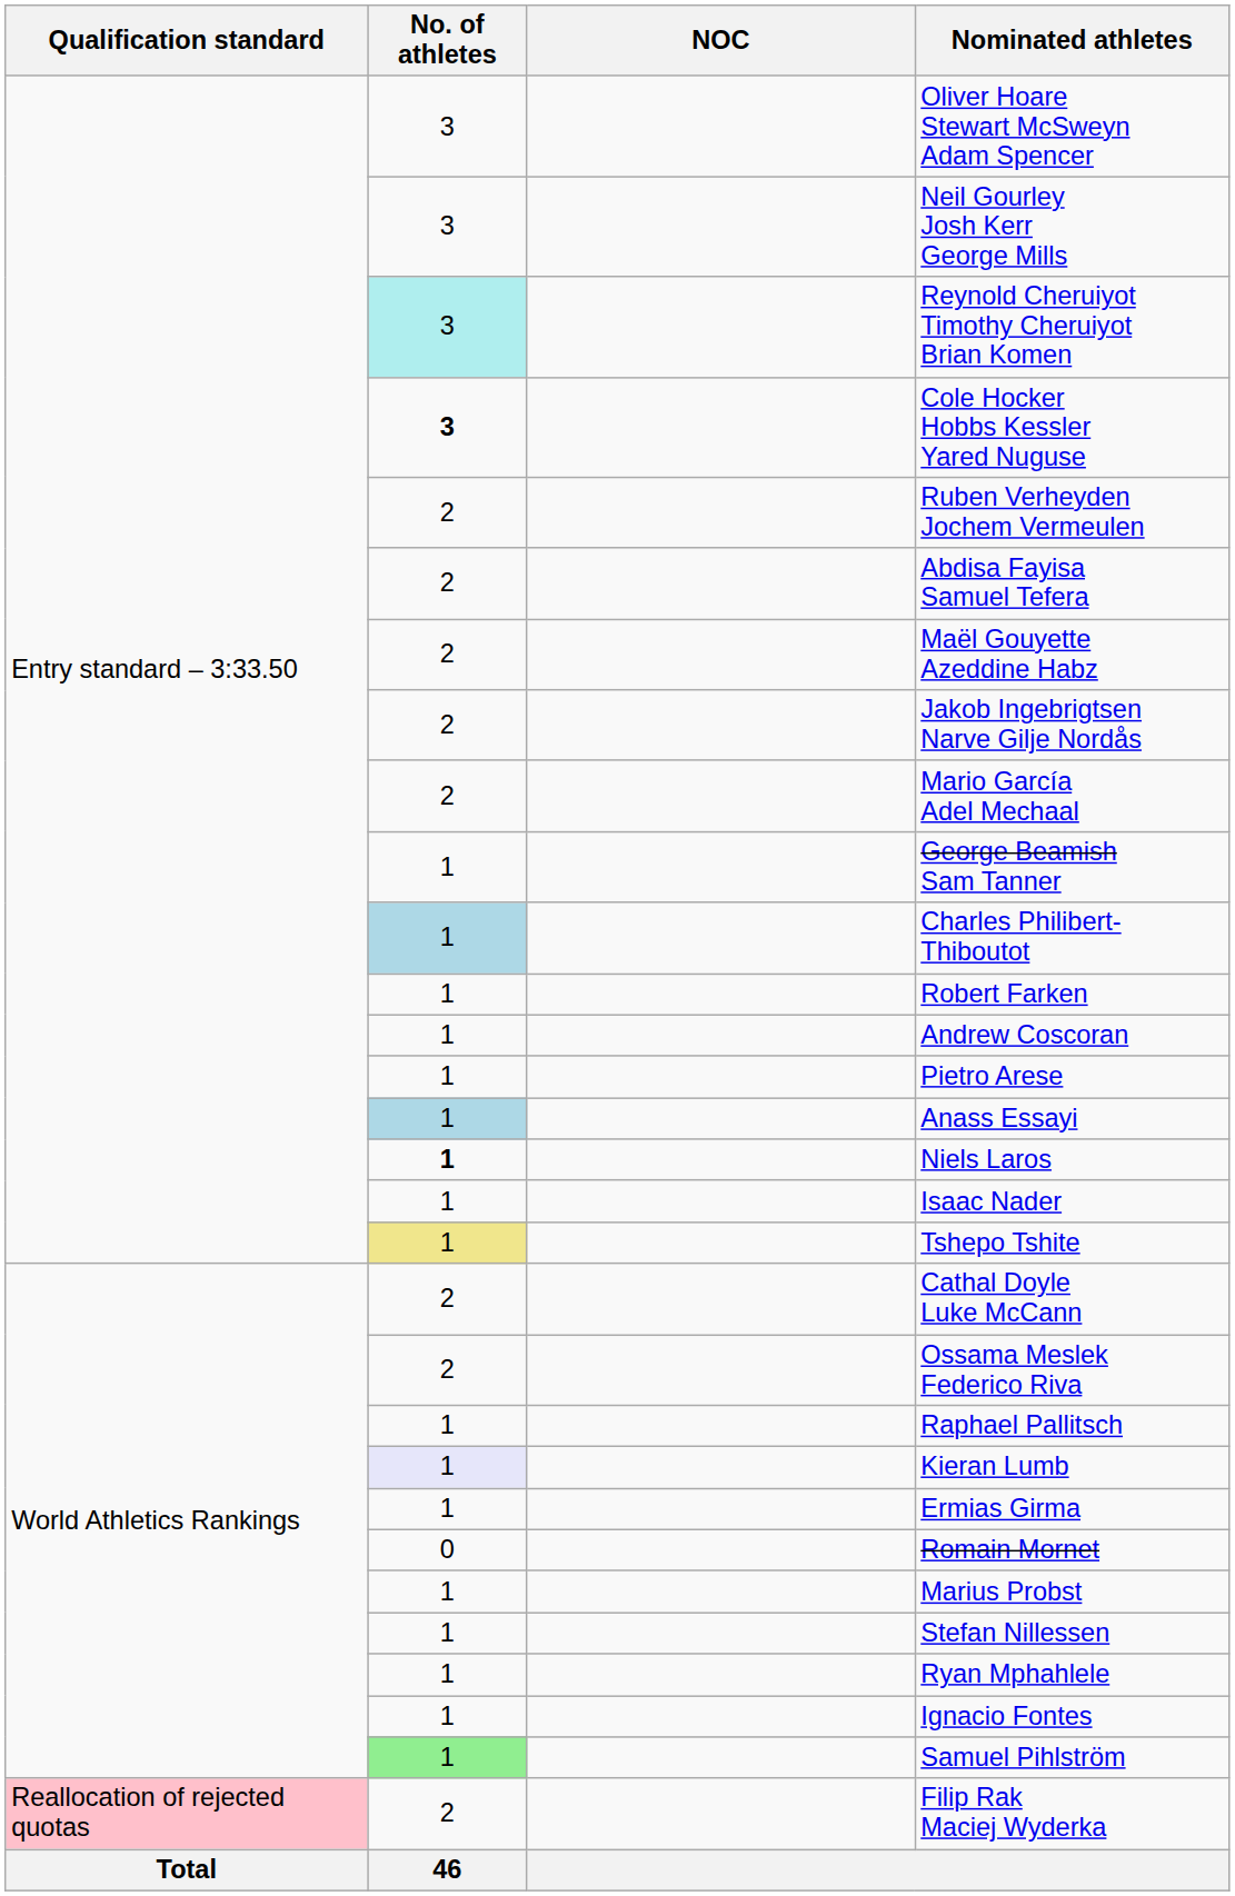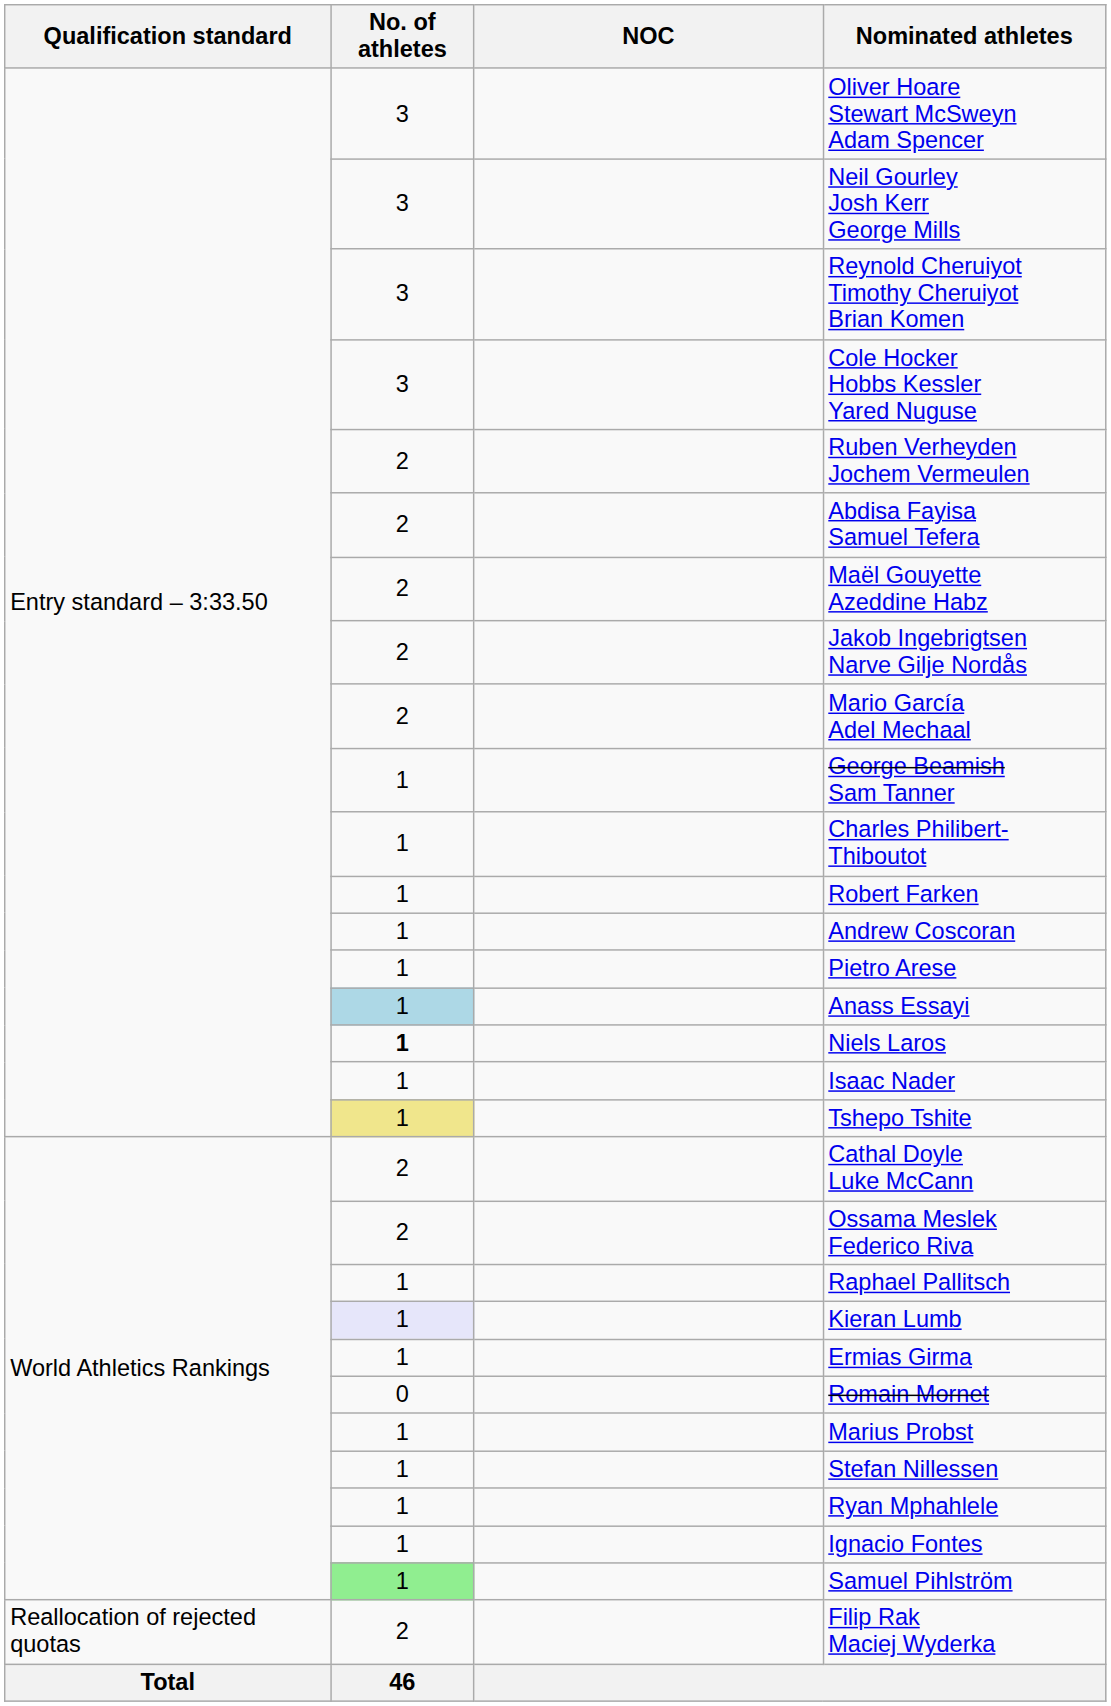Reynold Cheruiyot Timothy Cheruiyot Brian Komen | No. of athletes: paleturquoise background -> no background
Cole Hocker Hobbs Kessler Yared Nuguse | No. of athletes: bold -> normal
Charles Philibert-Thiboutot | No. of athletes: lightblue background -> no background
Filip Rak Maciej Wyderka | Qualification standard: pink background -> no background
